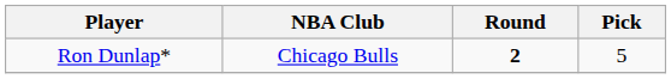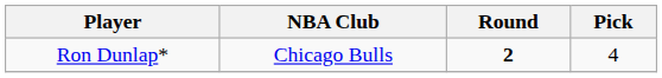Ron Dunlap* | Pick: 5 -> 4
